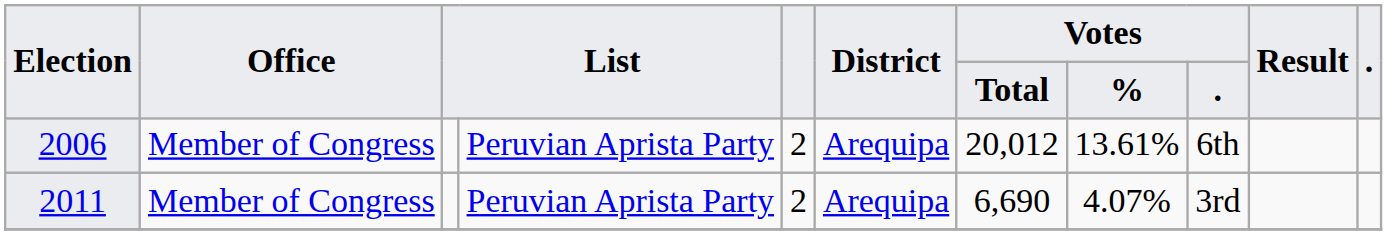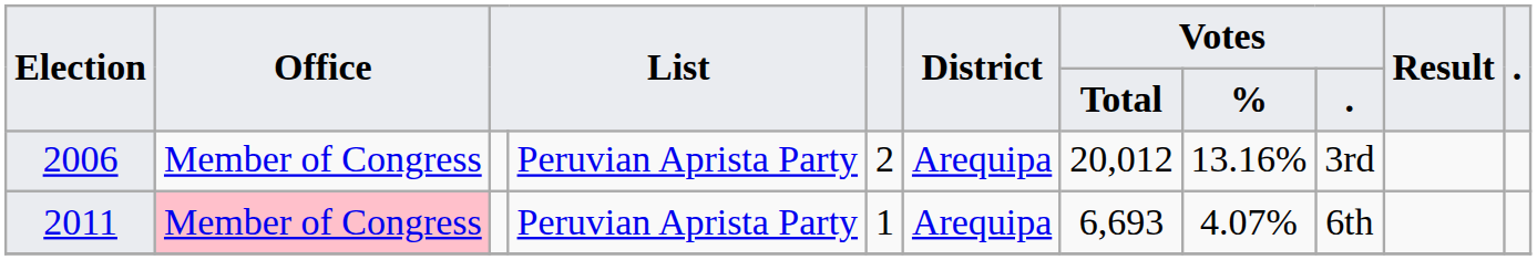2006 | Votes / %: 13.61% -> 13.16%
2006 | Votes / .: 6th -> 3rd
2011 | Office: no background -> pink background
2011 | column 5: 2 -> 1
2011 | Votes / Total: 6,690 -> 6,693
2011 | Votes / .: 3rd -> 6th
